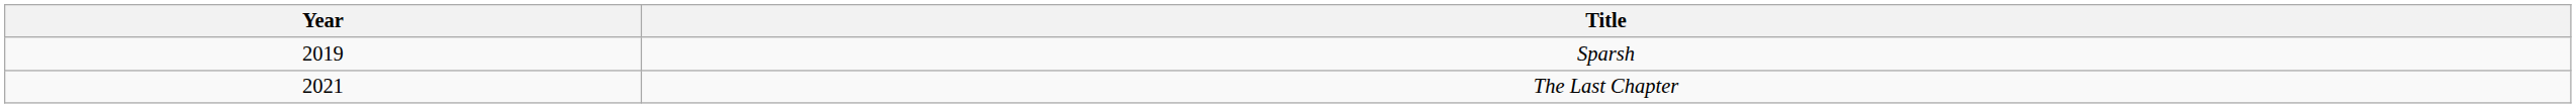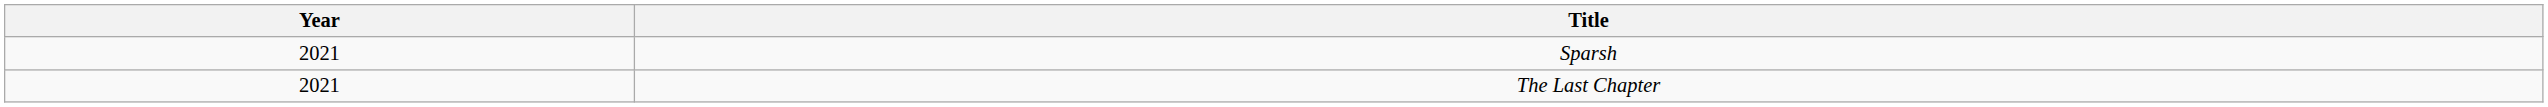Sparsh | Year: 2019 -> 2021
